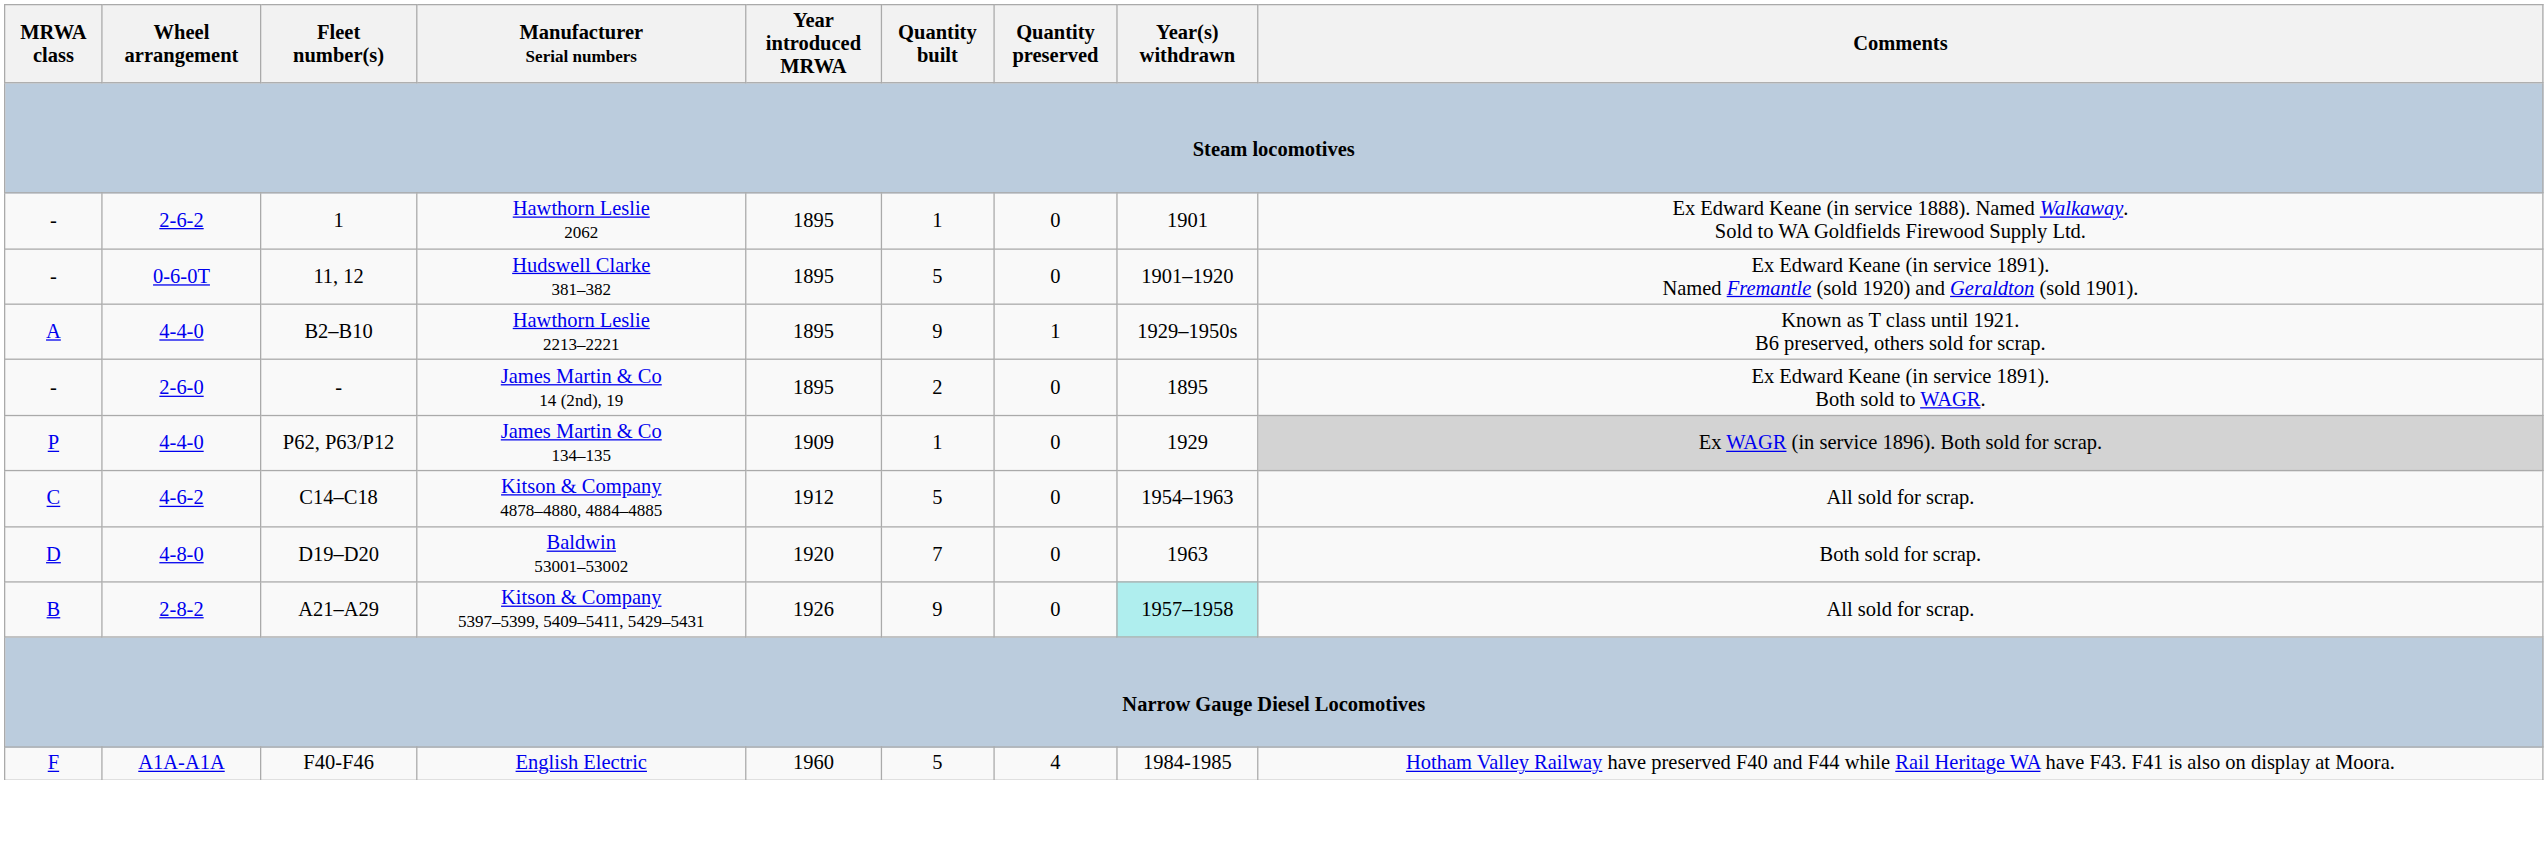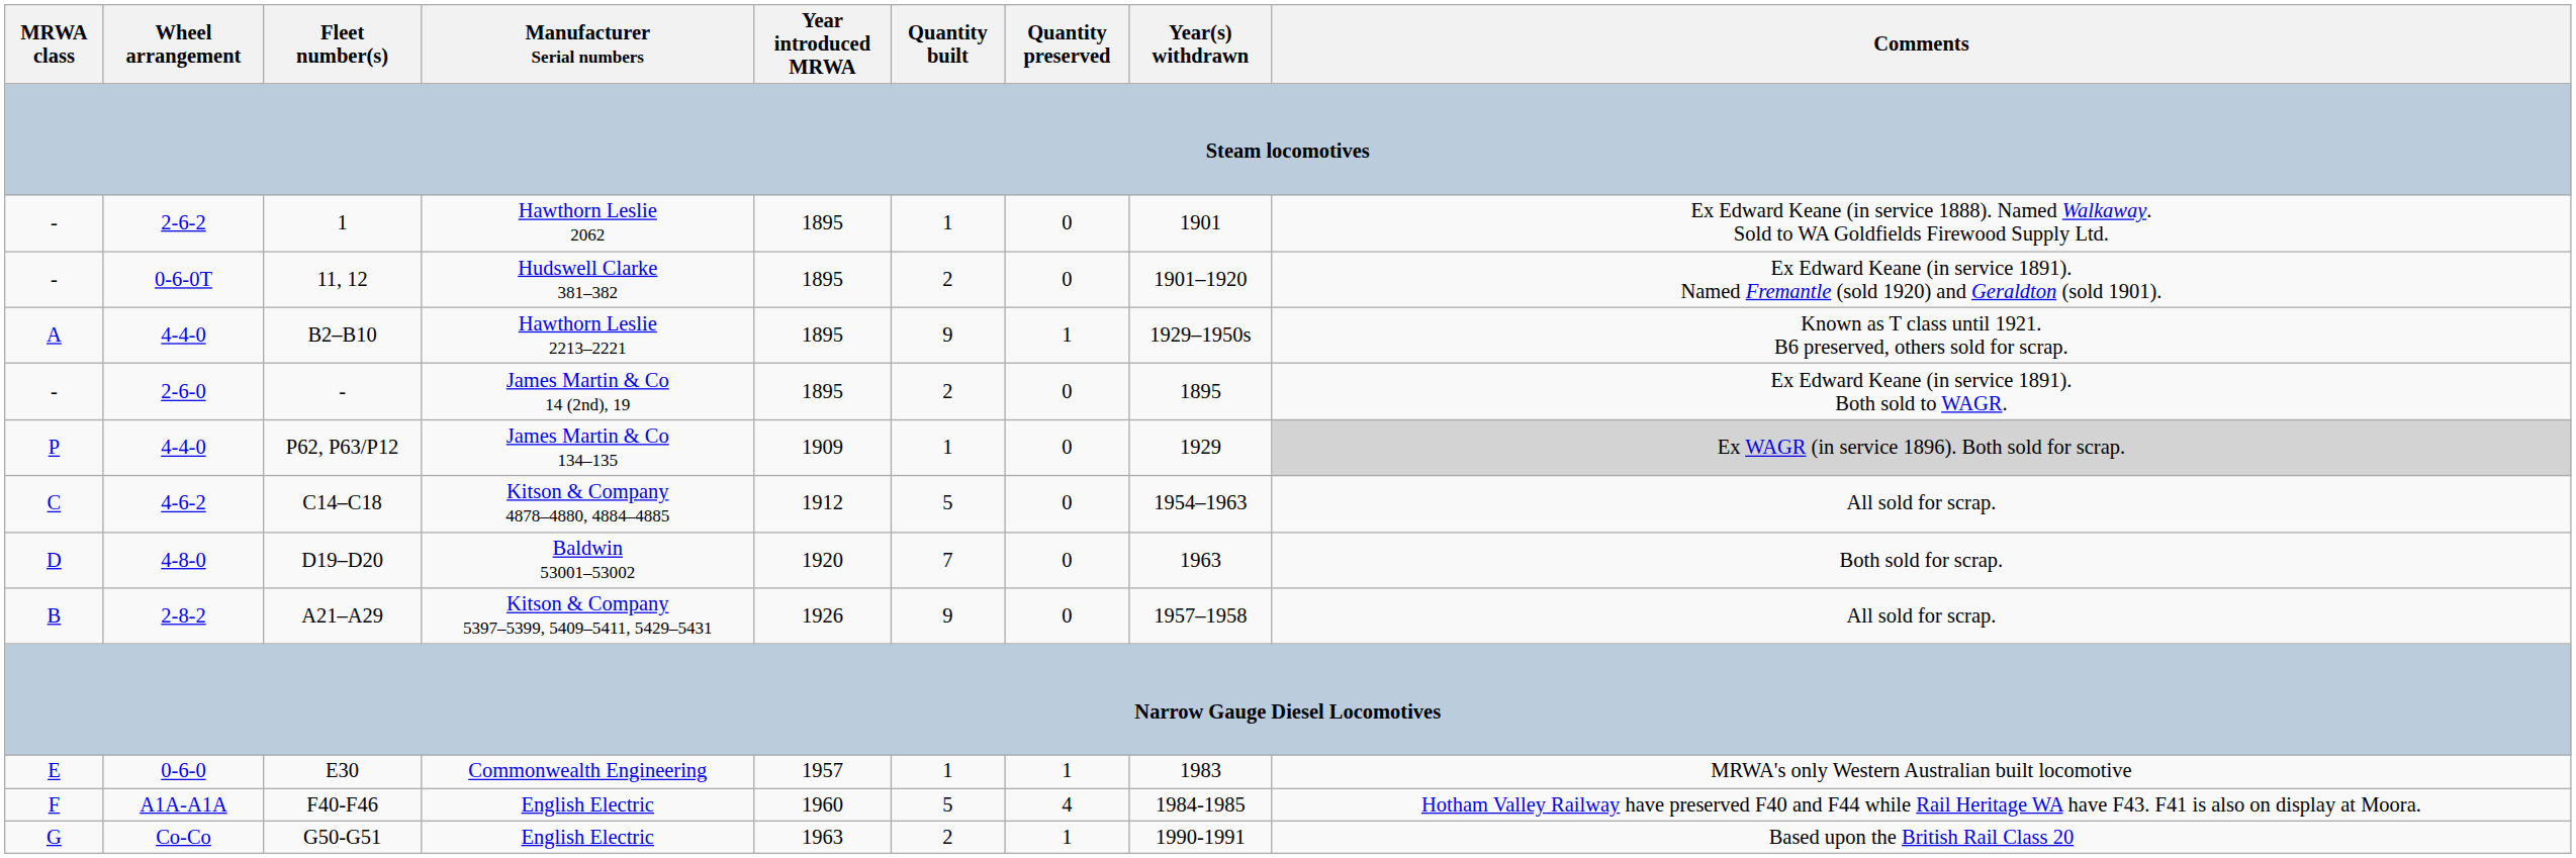11, 12 | Quantity built: 5 -> 2
A21–A29 | Year(s) withdrawn: paleturquoise background -> no background
+ row: E | 0-6-0 | E30 | Commonwealth Engineering | 1957 | 1 | 1 | 1983 | MRWA's only Western Australian built locomotive
+ row: G | Co-Co | G50-G51 | English Electric | 1963 | 2 | 1 | 1990-1991 | Based upon the British Rail Class 20
